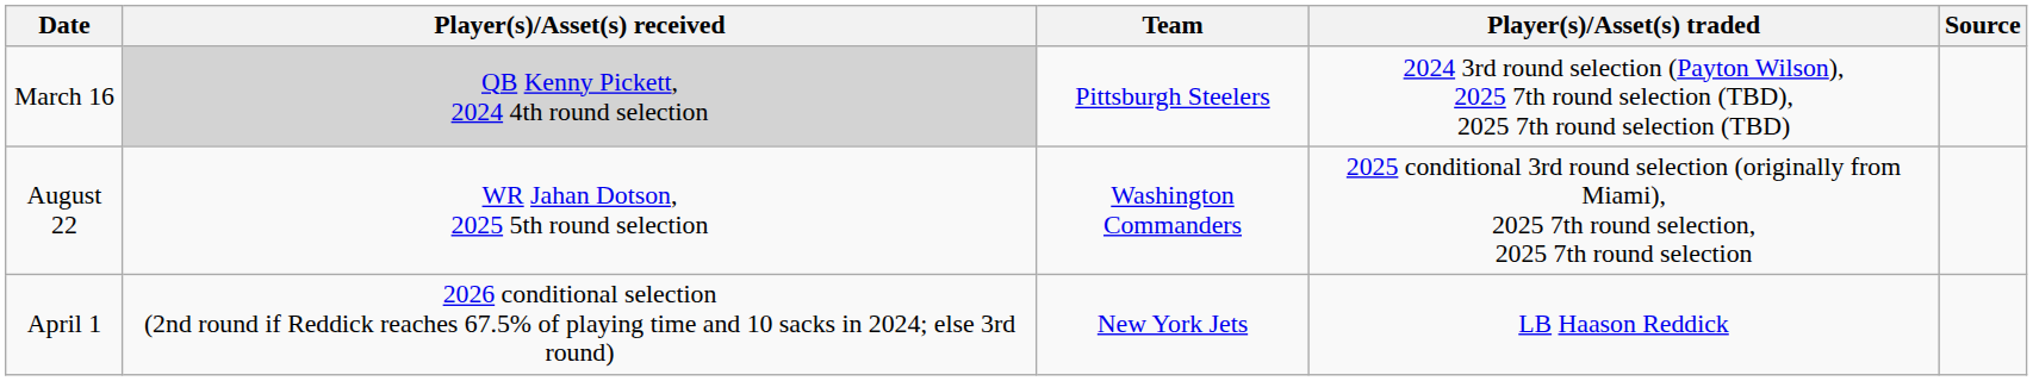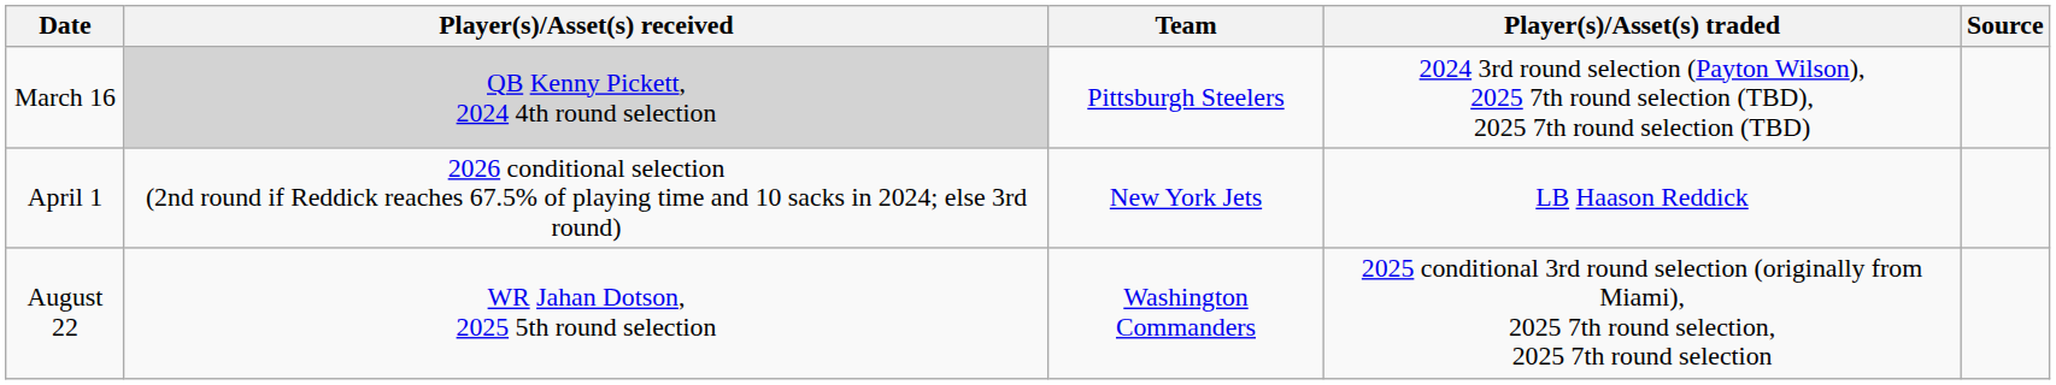rows swapped: April 1 <-> August 22
